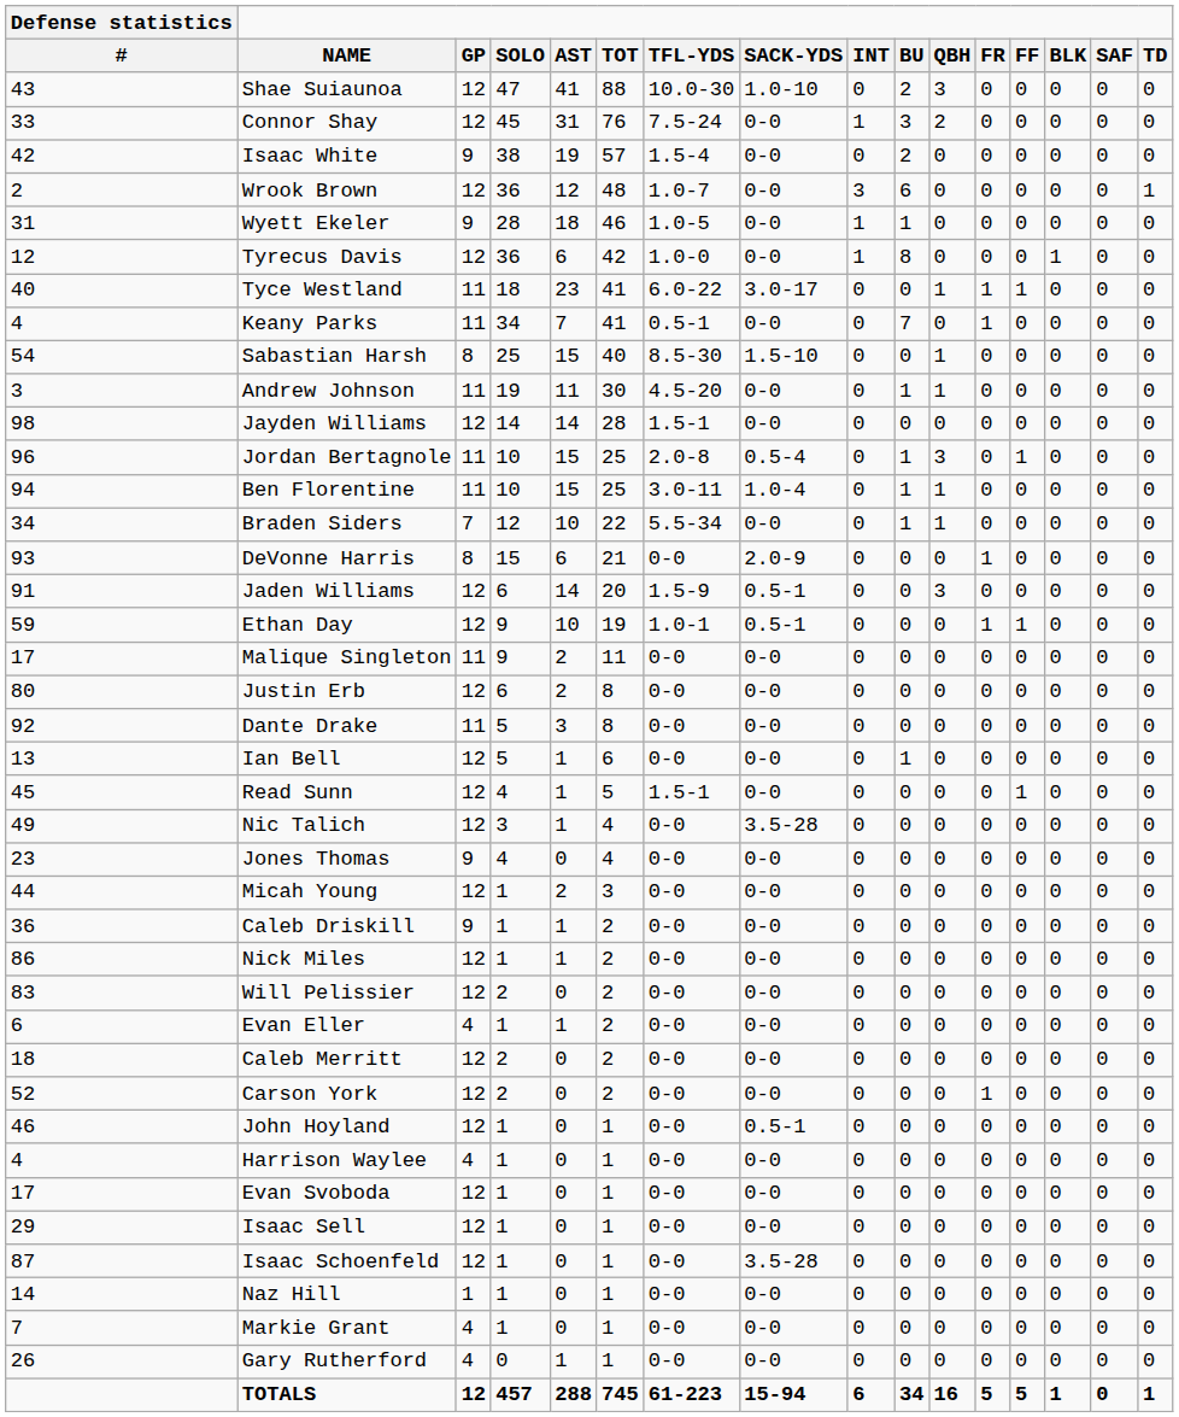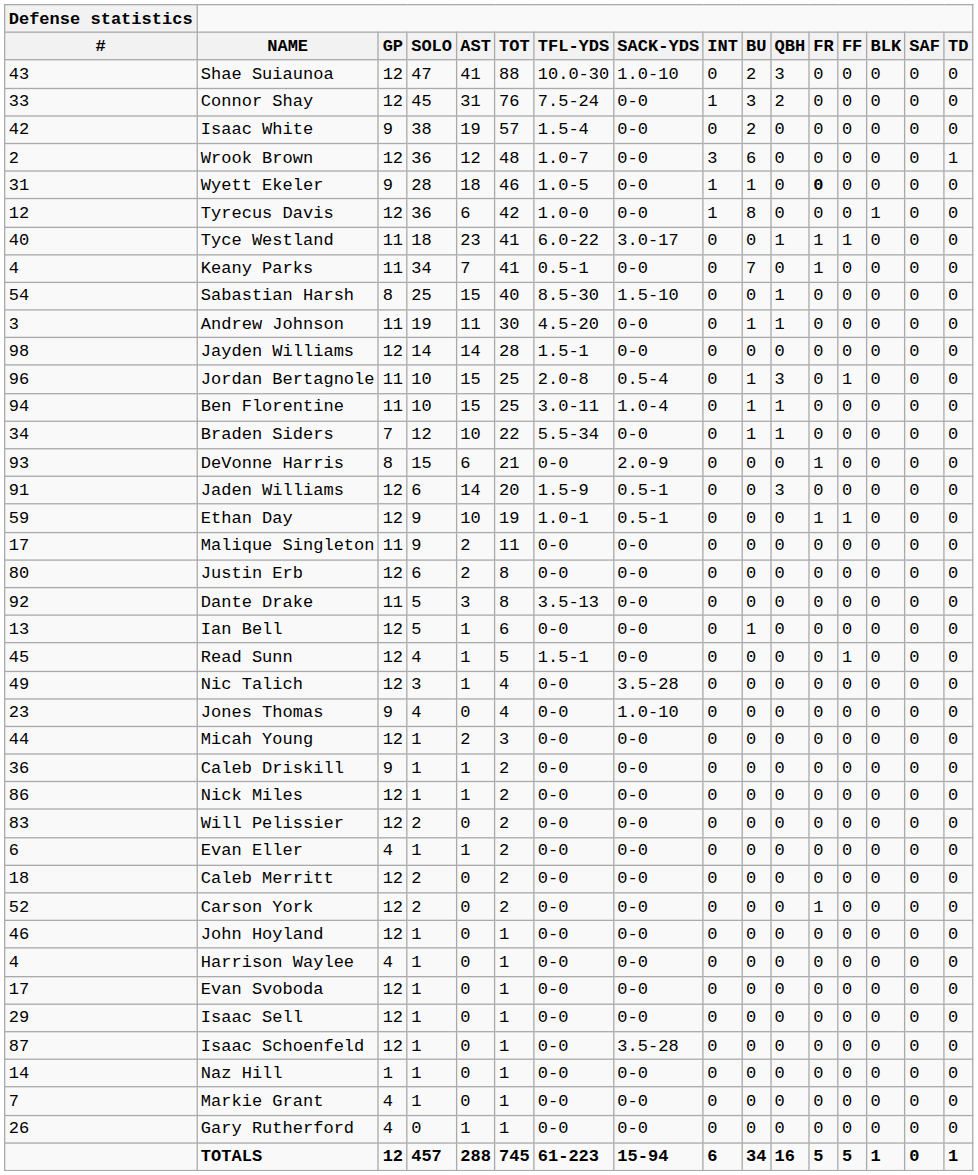Wyett Ekeler | FR: normal -> bold
Dante Drake | TFL-YDS: 0-0 -> 3.5-13
Jones Thomas | SACK-YDS: 0-0 -> 1.0-10
John Hoyland | SACK-YDS: 0.5-1 -> 0-0
